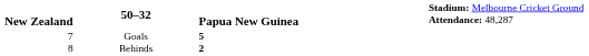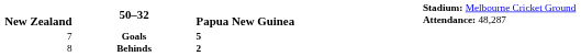7 8 | column 2: normal -> bold
